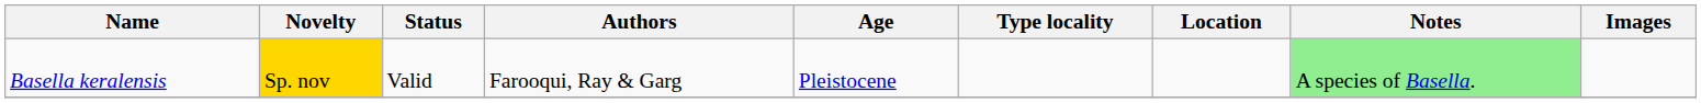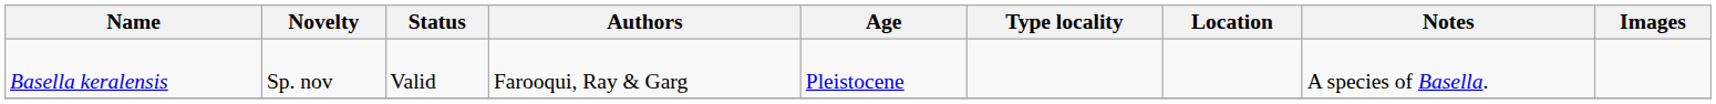Basella keralensis | Novelty: gold background -> no background
Basella keralensis | Notes: lightgreen background -> no background
